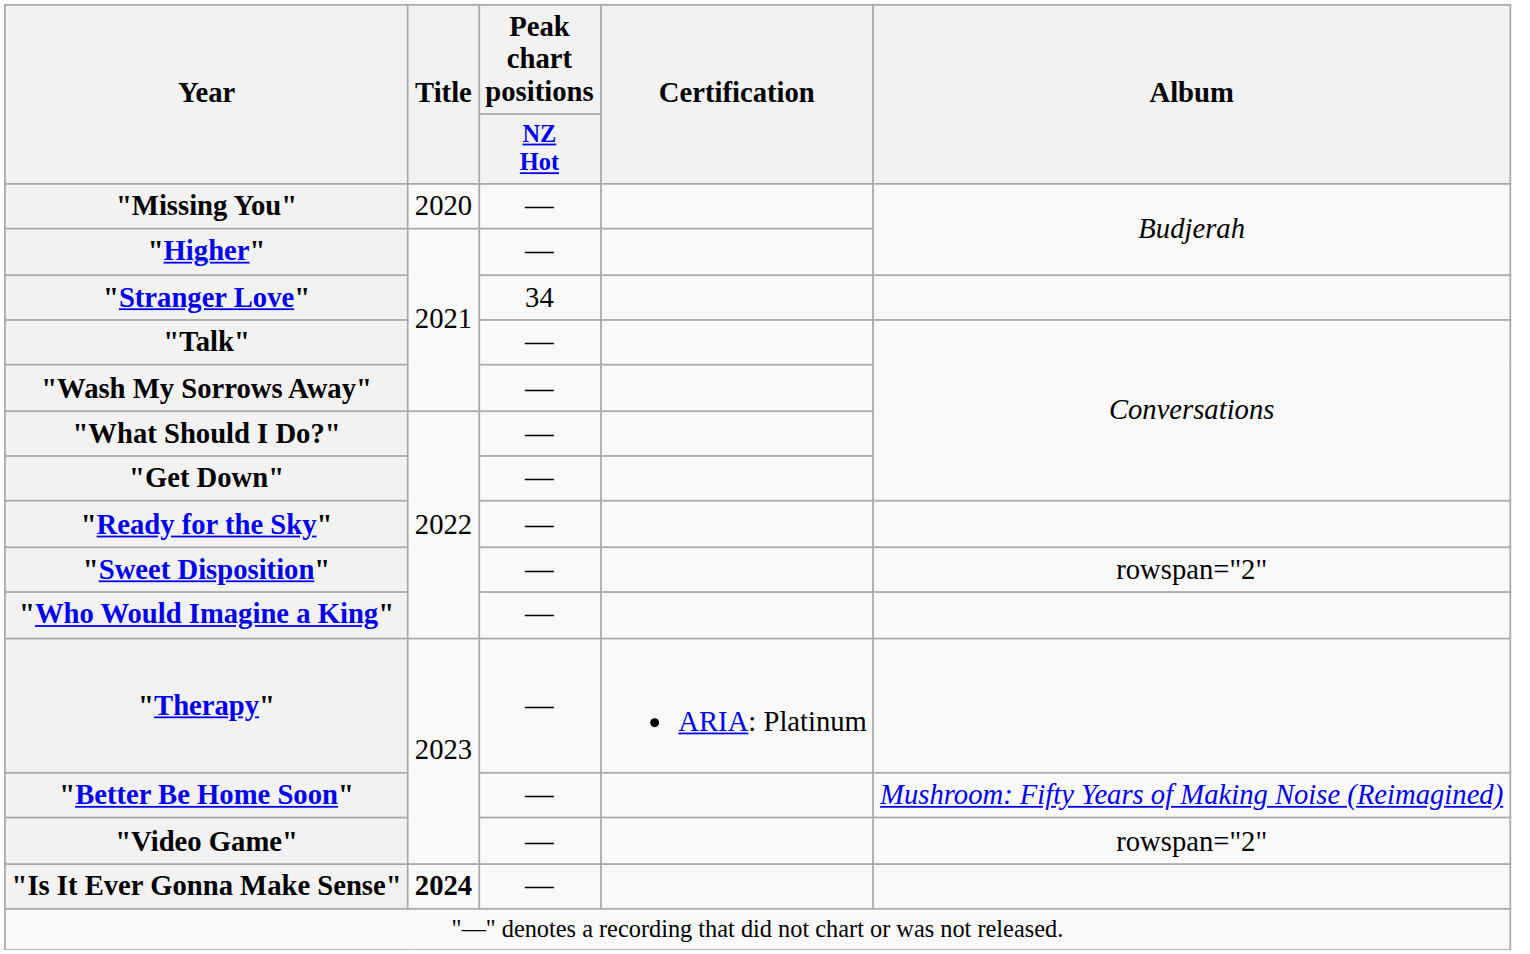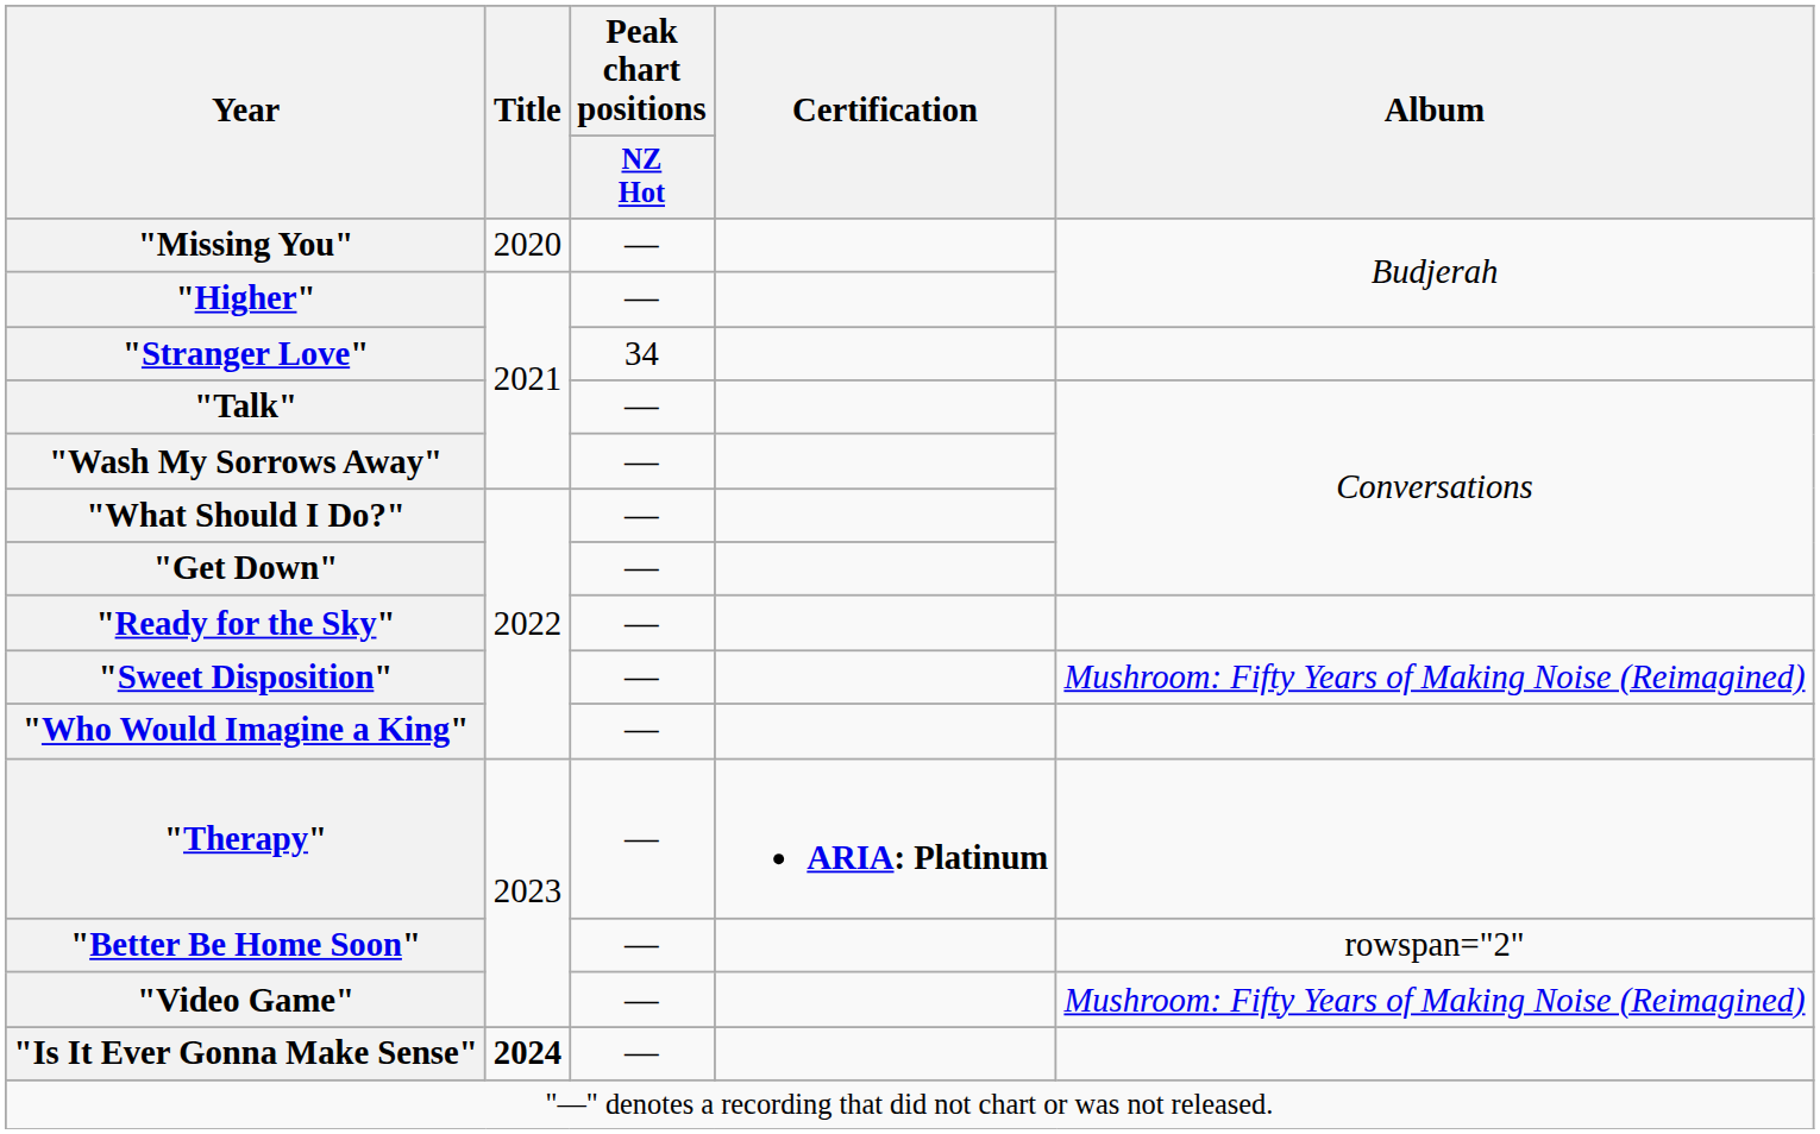"Sweet Disposition" | Album: rowspan="2" -> Mushroom: Fifty Years of Making Noise (Reimagined)
"Therapy" | Certification: normal -> bold
"Better Be Home Soon" | Album: Mushroom: Fifty Years of Making Noise (Reimagined) -> rowspan="2"
"Video Game" | Album: rowspan="2" -> Mushroom: Fifty Years of Making Noise (Reimagined)
